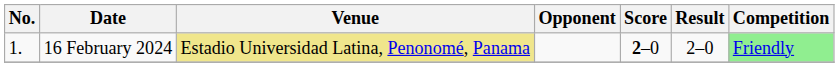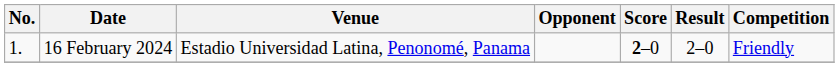16 February 2024 | Venue: khaki background -> no background
16 February 2024 | Competition: lightgreen background -> no background
